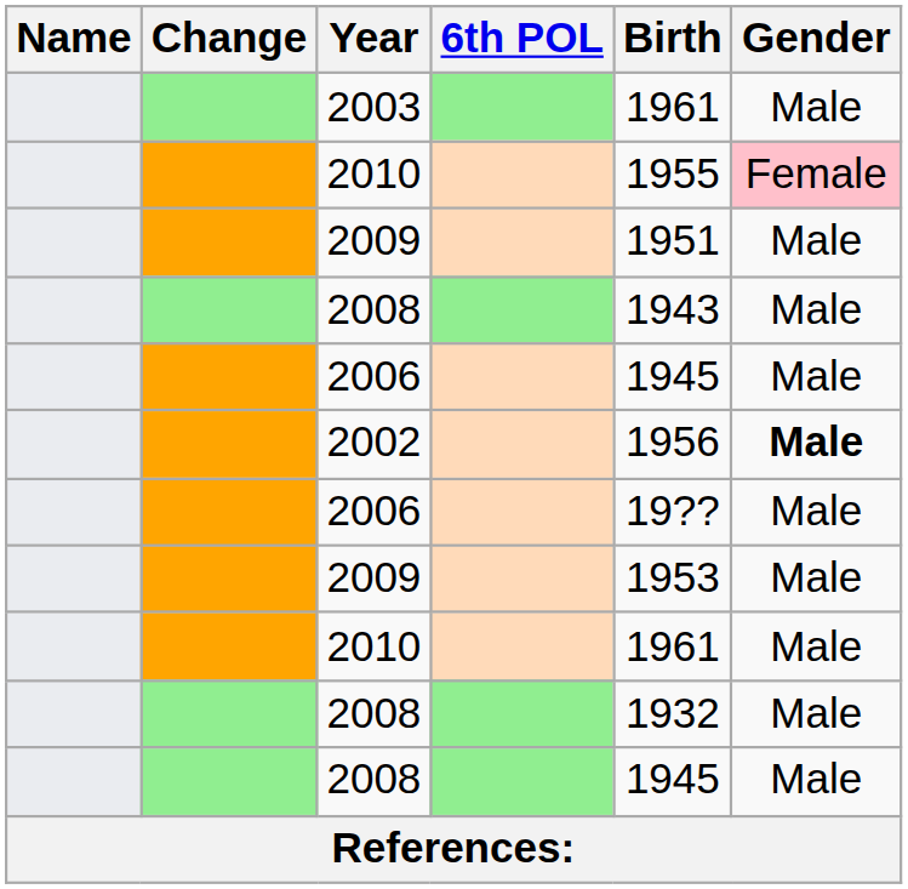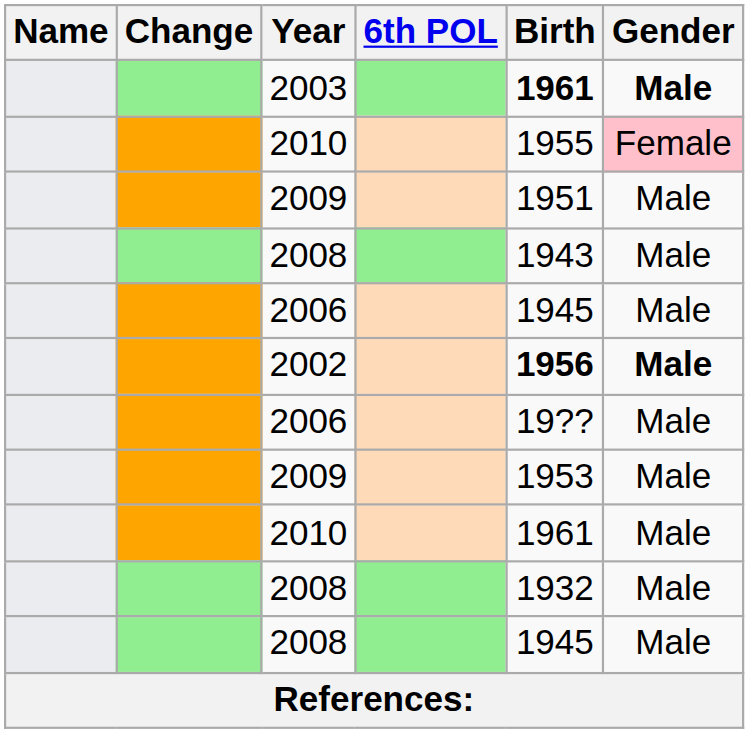2003 | Birth: normal -> bold
2003 | Gender: normal -> bold
2002 | Birth: normal -> bold
